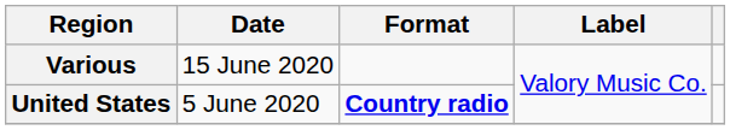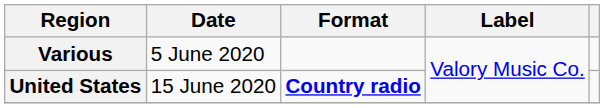Various | Date: 15 June 2020 -> 5 June 2020
United States | Date: 5 June 2020 -> 15 June 2020
